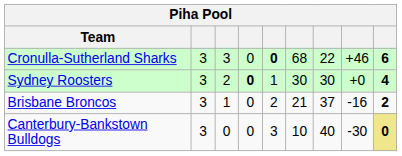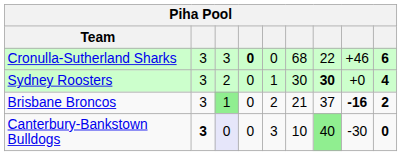Cronulla-Sutherland Sharks | column 4: normal -> bold
Cronulla-Sutherland Sharks | column 5: bold -> normal
Sydney Roosters | column 4: bold -> normal
Sydney Roosters | column 7: normal -> bold
Brisbane Broncos | column 3: no background -> lightgreen background
Brisbane Broncos | column 8: normal -> bold
Canterbury-Bankstown Bulldogs | column 2: normal -> bold
Canterbury-Bankstown Bulldogs | column 3: no background -> lavender background
Canterbury-Bankstown Bulldogs | column 7: no background -> lightgreen background
Canterbury-Bankstown Bulldogs | column 9: khaki background -> no background
